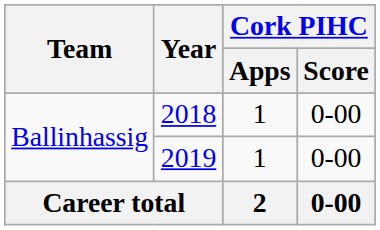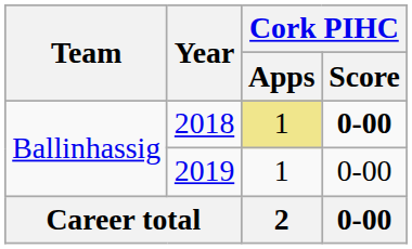2018 | Cork PIHC / Apps: no background -> khaki background
2018 | Cork PIHC / Score: normal -> bold
